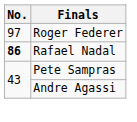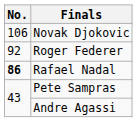+ row: 106 | Novak Djokovic
Roger Federer | No.: 97 -> 92
